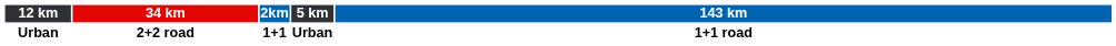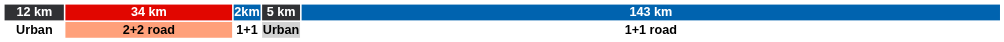row 2 | column 2: no background -> lightsalmon background
row 2 | column 4: no background -> lightgrey background
